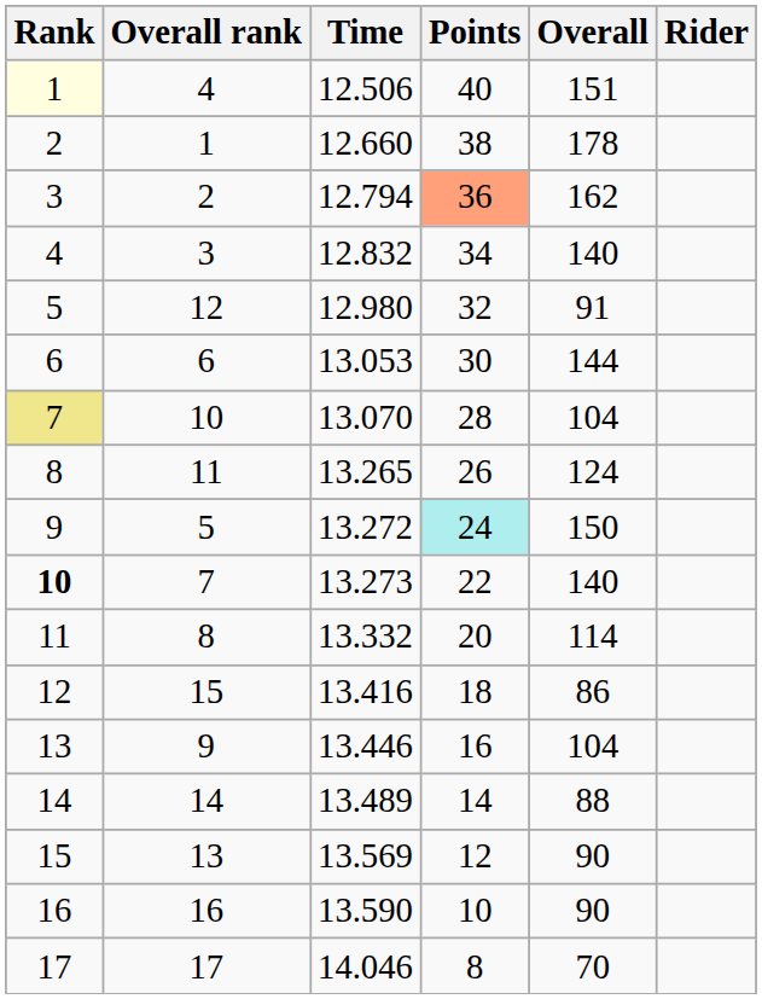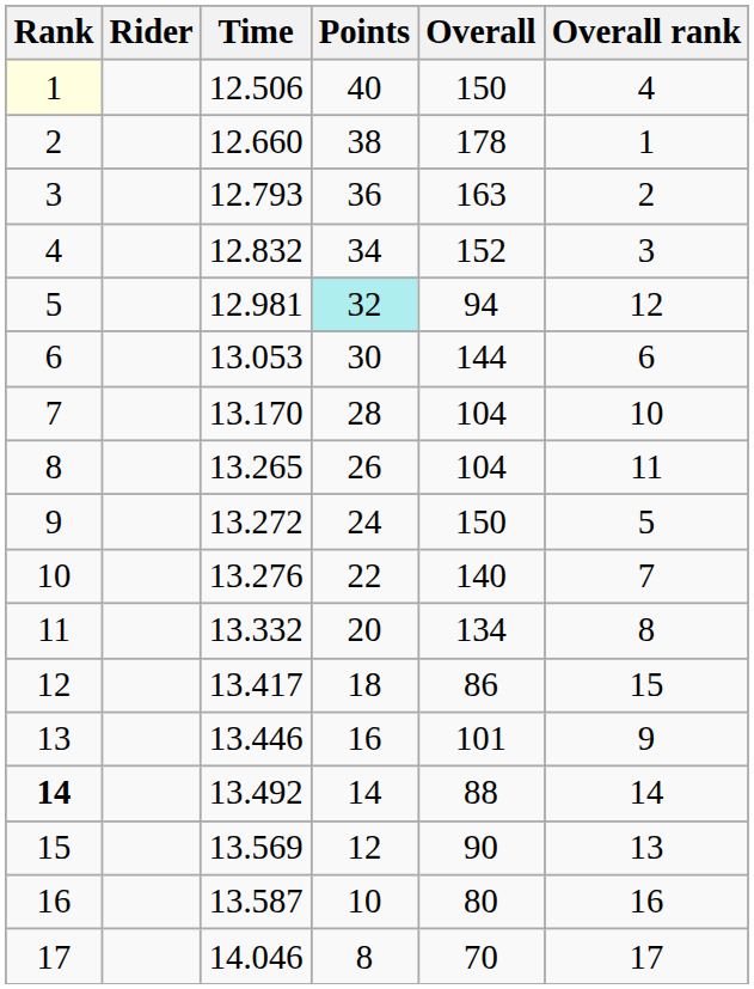columns swapped: Rider <-> Overall rank
row 2 | Overall: 151 -> 150
row 4 | Time: 12.794 -> 12.793
row 4 | Points: lightsalmon background -> no background
row 4 | Overall: 162 -> 163
row 5 | Overall: 140 -> 152
row 6 | Time: 12.980 -> 12.981
row 6 | Points: no background -> paleturquoise background
row 6 | Overall: 91 -> 94
row 8 | Rank: khaki background -> no background
row 8 | Time: 13.070 -> 13.170
row 9 | Overall: 124 -> 104
row 10 | Points: paleturquoise background -> no background
row 11 | Rank: bold -> normal
row 11 | Time: 13.273 -> 13.276
row 12 | Overall: 114 -> 134
row 13 | Time: 13.416 -> 13.417
row 14 | Overall: 104 -> 101
row 15 | Rank: normal -> bold
row 15 | Time: 13.489 -> 13.492
row 17 | Time: 13.590 -> 13.587
row 17 | Overall: 90 -> 80
